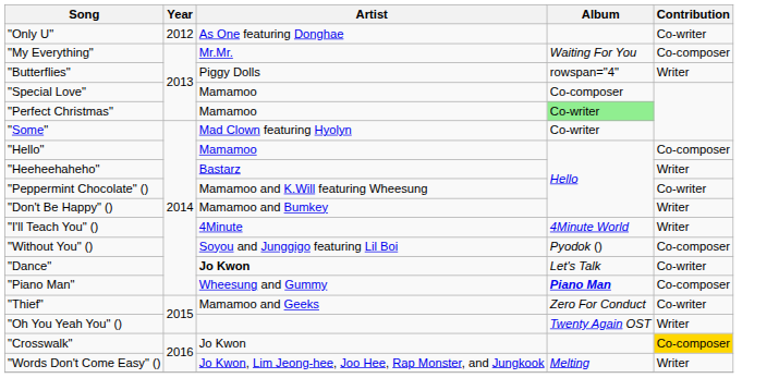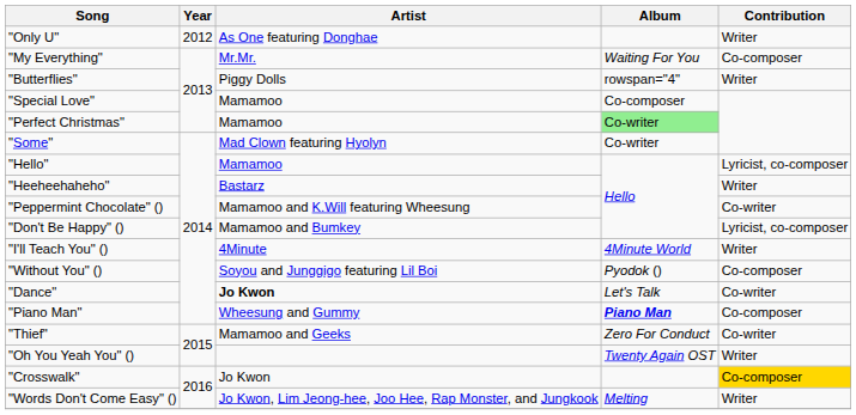"Only U" | Contribution: Co-writer -> Writer
"Hello" | Contribution: Co-composer -> Lyricist, co-composer
"Don't Be Happy" () | Contribution: Writer -> Lyricist, co-composer
